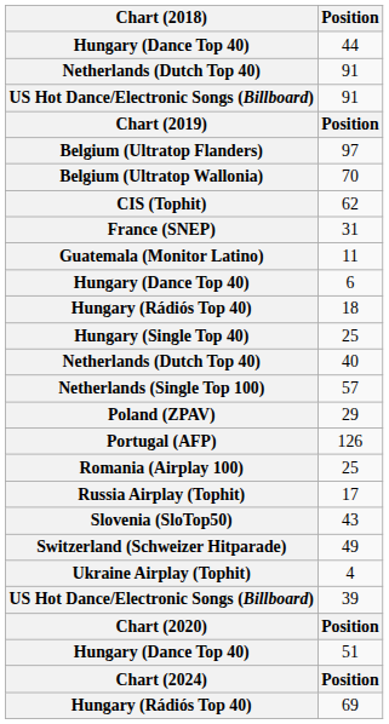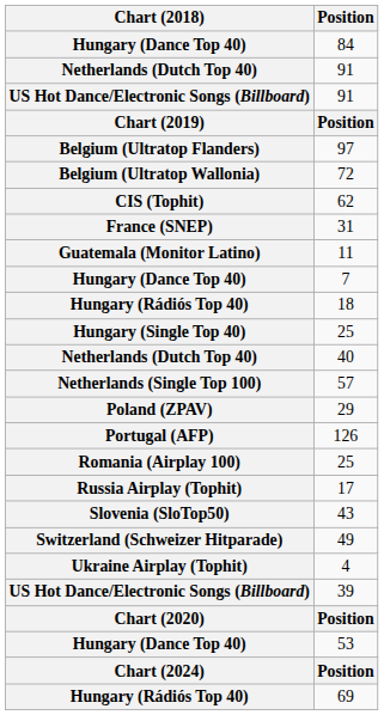row 2 | Position: 44 -> 84
row 7 | Position: 70 -> 72
row 11 | Position: 6 -> 7
row 25 | Position: 51 -> 53
